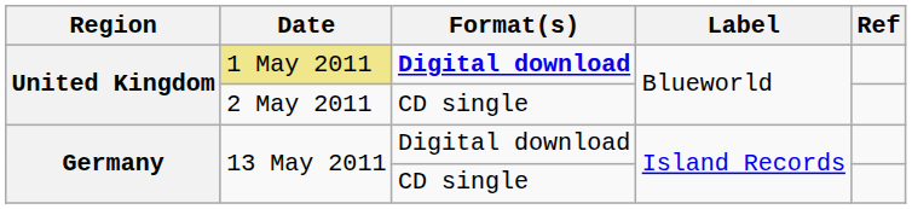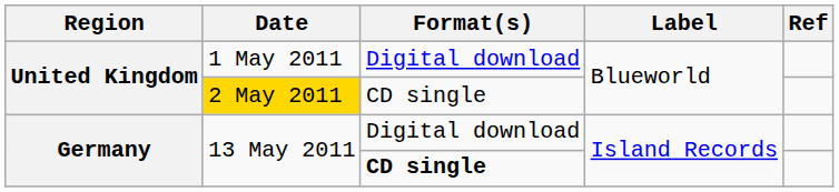1 May 2011 | Date: khaki background -> no background
1 May 2011 | Format(s): bold -> normal
2 May 2011 | Date: no background -> gold background
13 May 2011 / CD single | Format(s): normal -> bold
